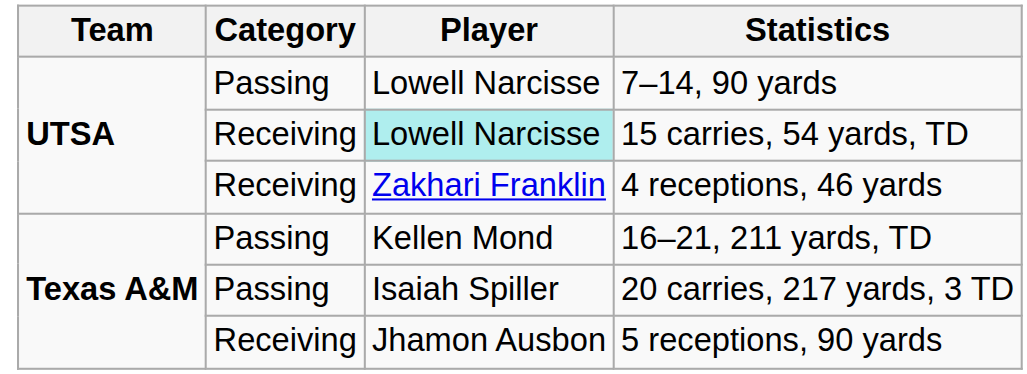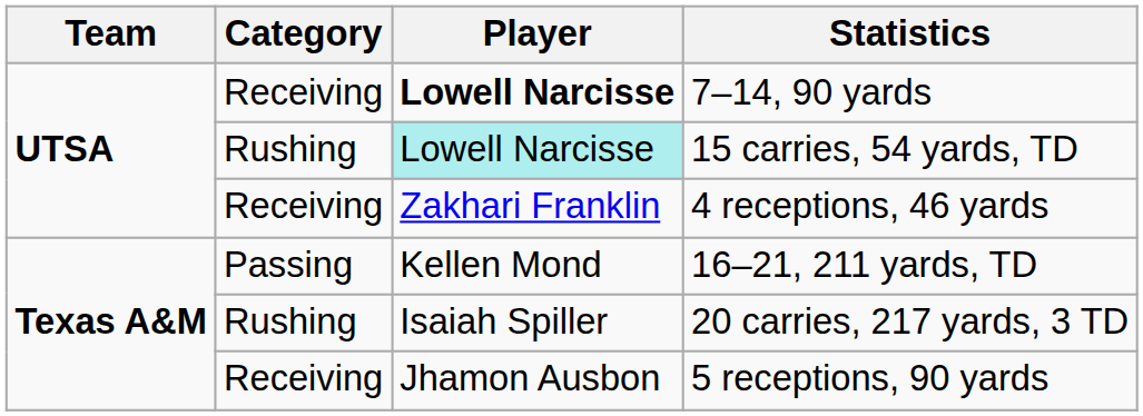7–14, 90 yards | Category: Passing -> Receiving
7–14, 90 yards | Player: normal -> bold
15 carries, 54 yards, TD | Category: Receiving -> Rushing
20 carries, 217 yards, 3 TD | Category: Passing -> Rushing
